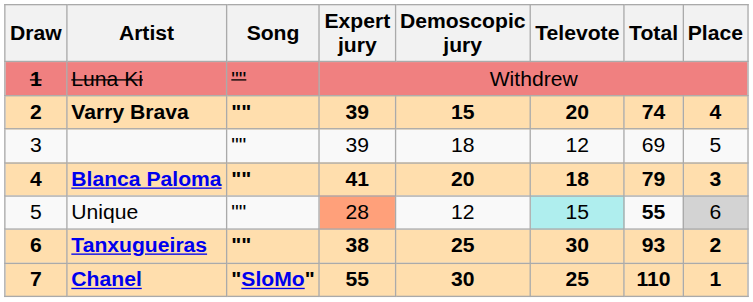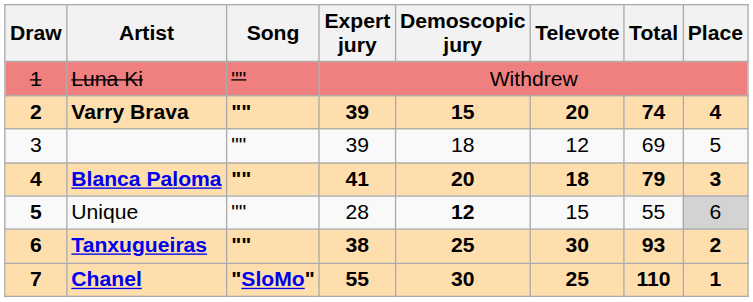Luna Ki | Draw: bold -> normal
Unique | Draw: normal -> bold
Unique | Expert jury: lightsalmon background -> no background
Unique | Demoscopic jury: normal -> bold
Unique | Televote: paleturquoise background -> no background
Unique | Total: bold -> normal
